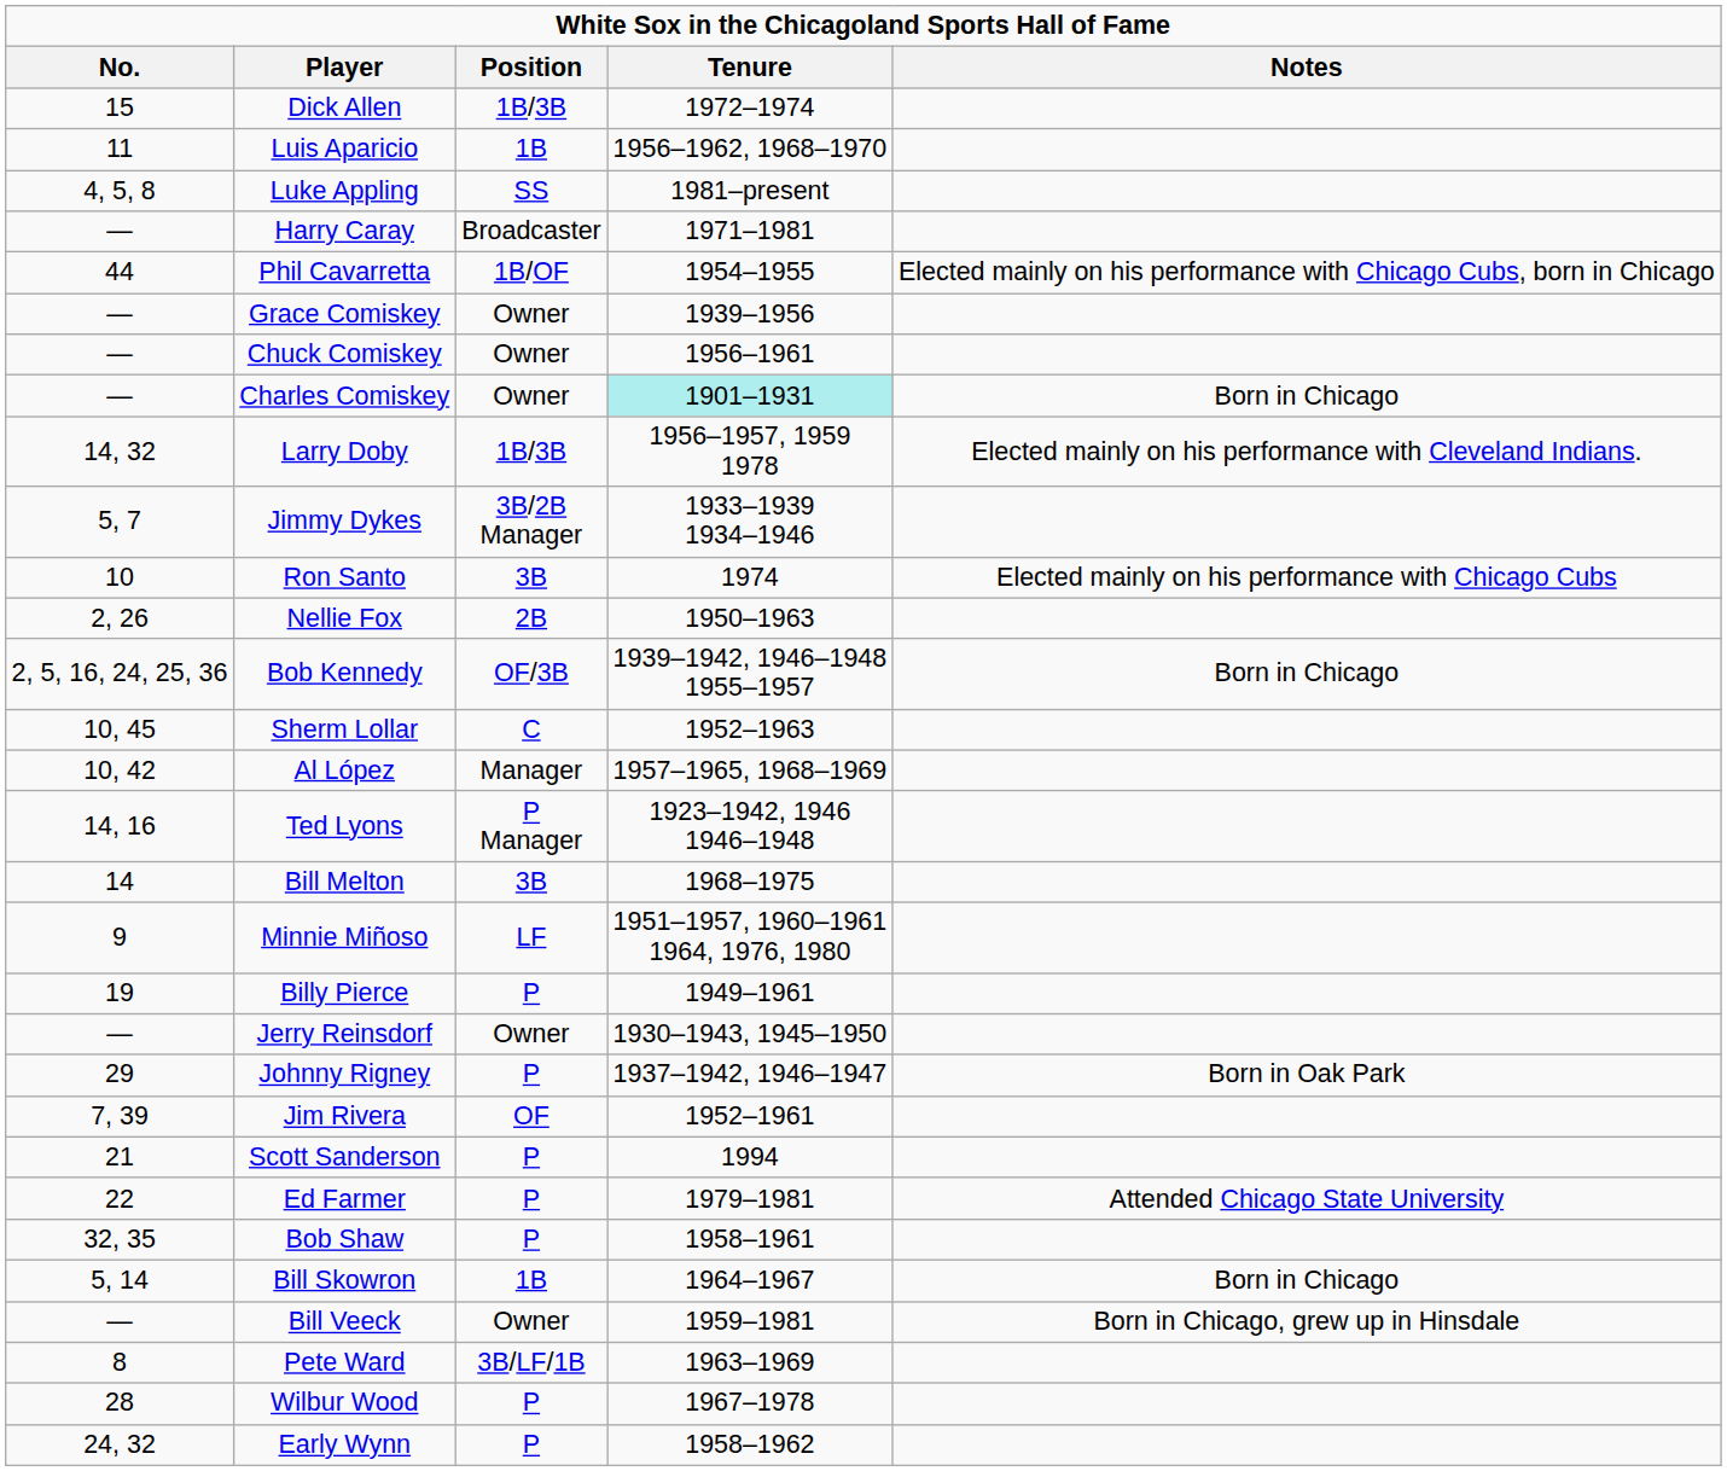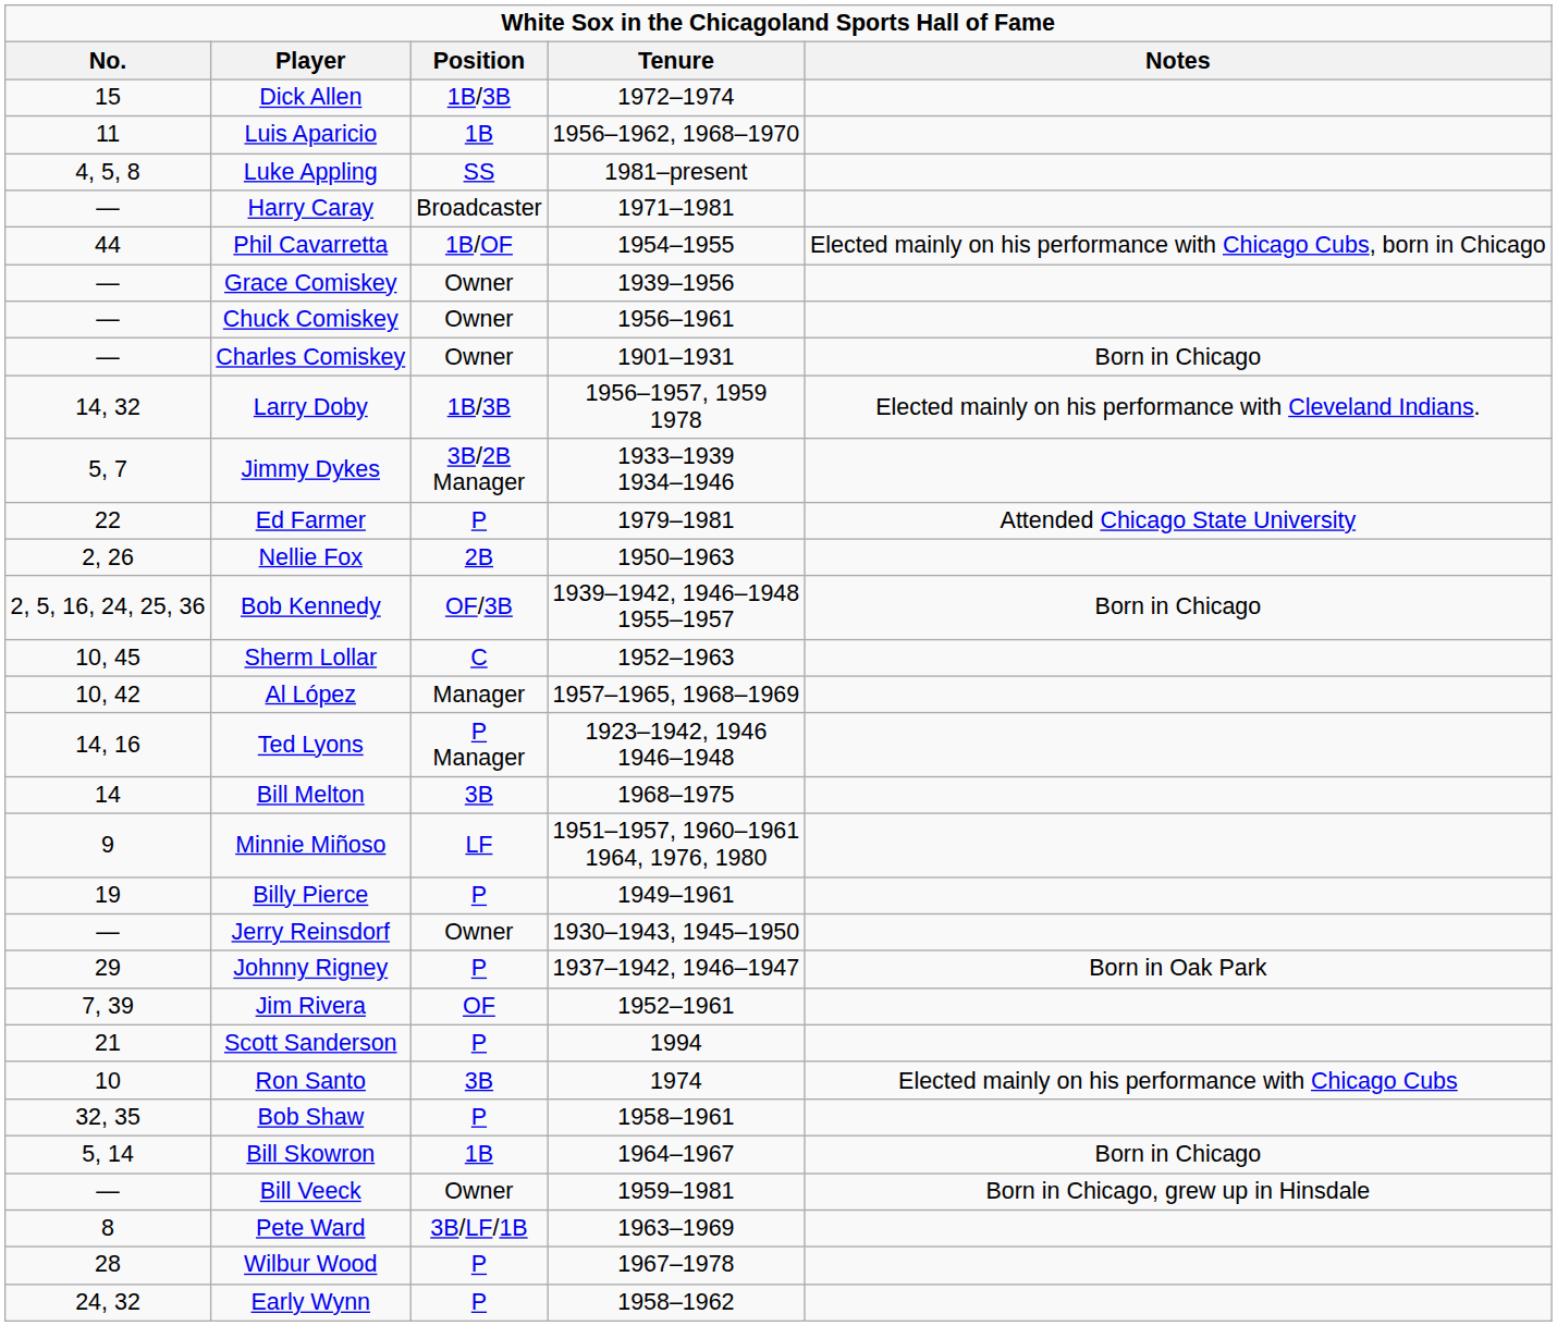Charles Comiskey | Tenure: paleturquoise background -> no background
rows swapped: Ed Farmer <-> Ron Santo
